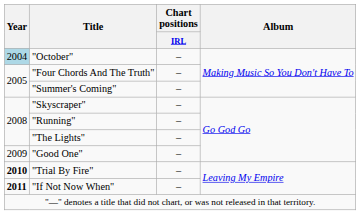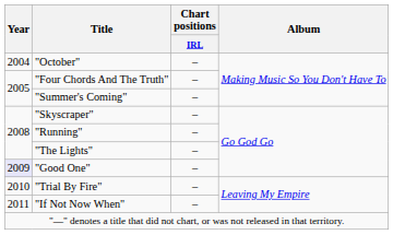"October" | Year: lightblue background -> no background
"Good One" | Year: no background -> lavender background
"Trial By Fire" | Year: bold -> normal
"If Not Now When" | Year: bold -> normal
